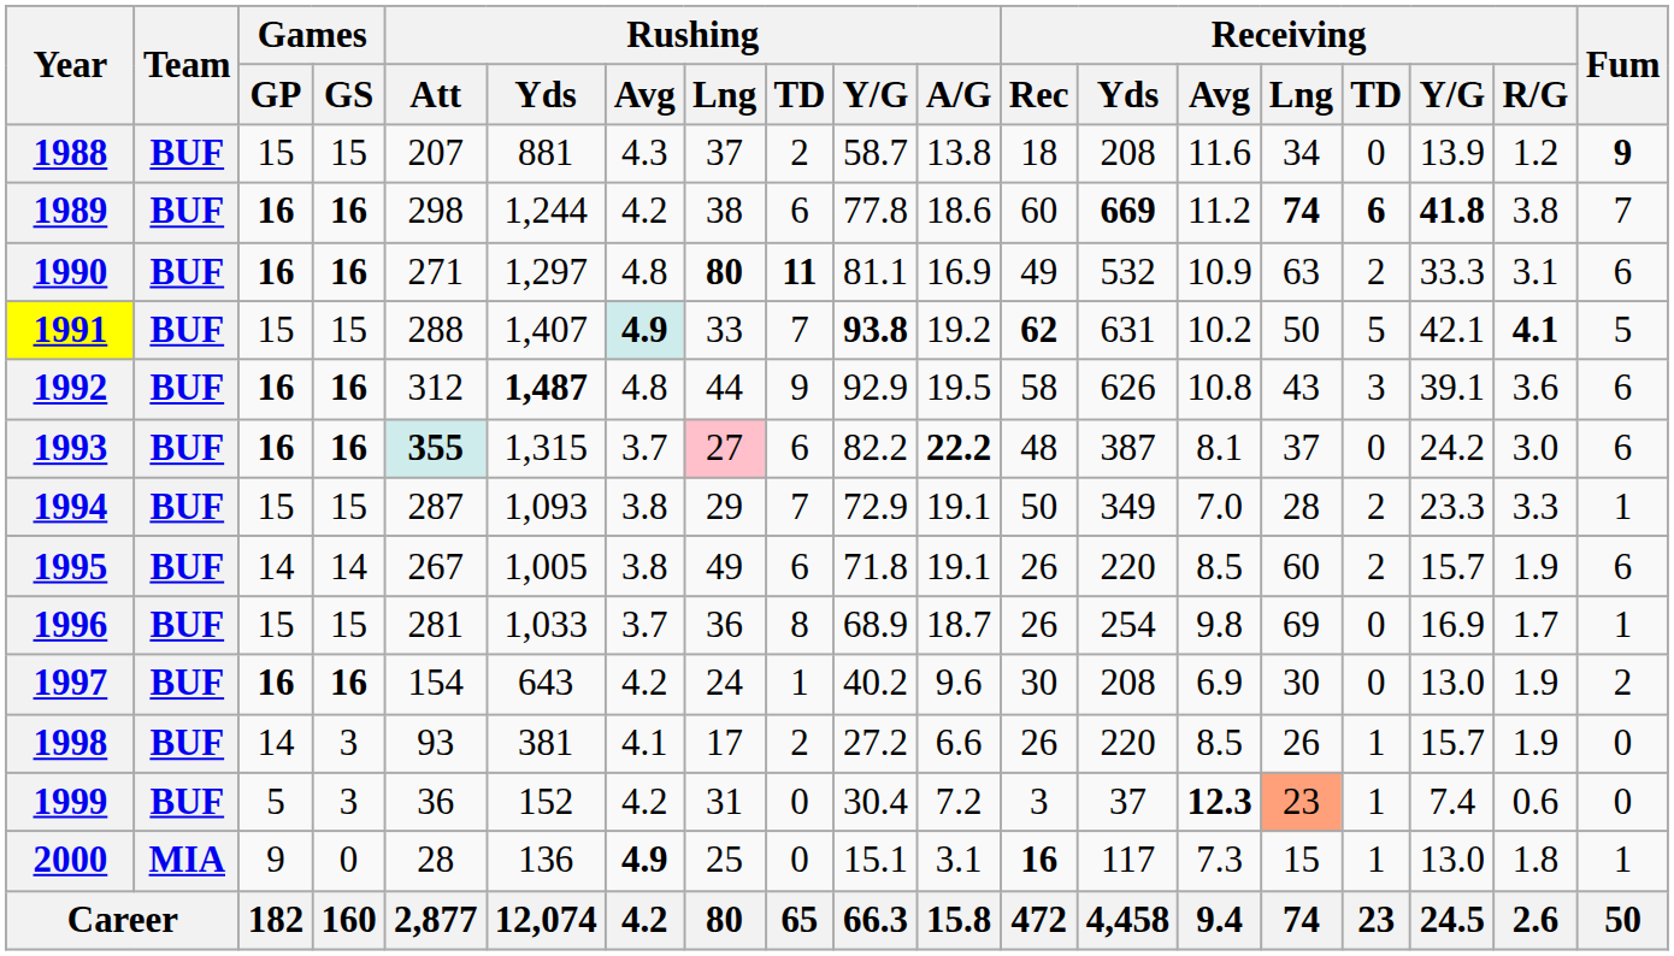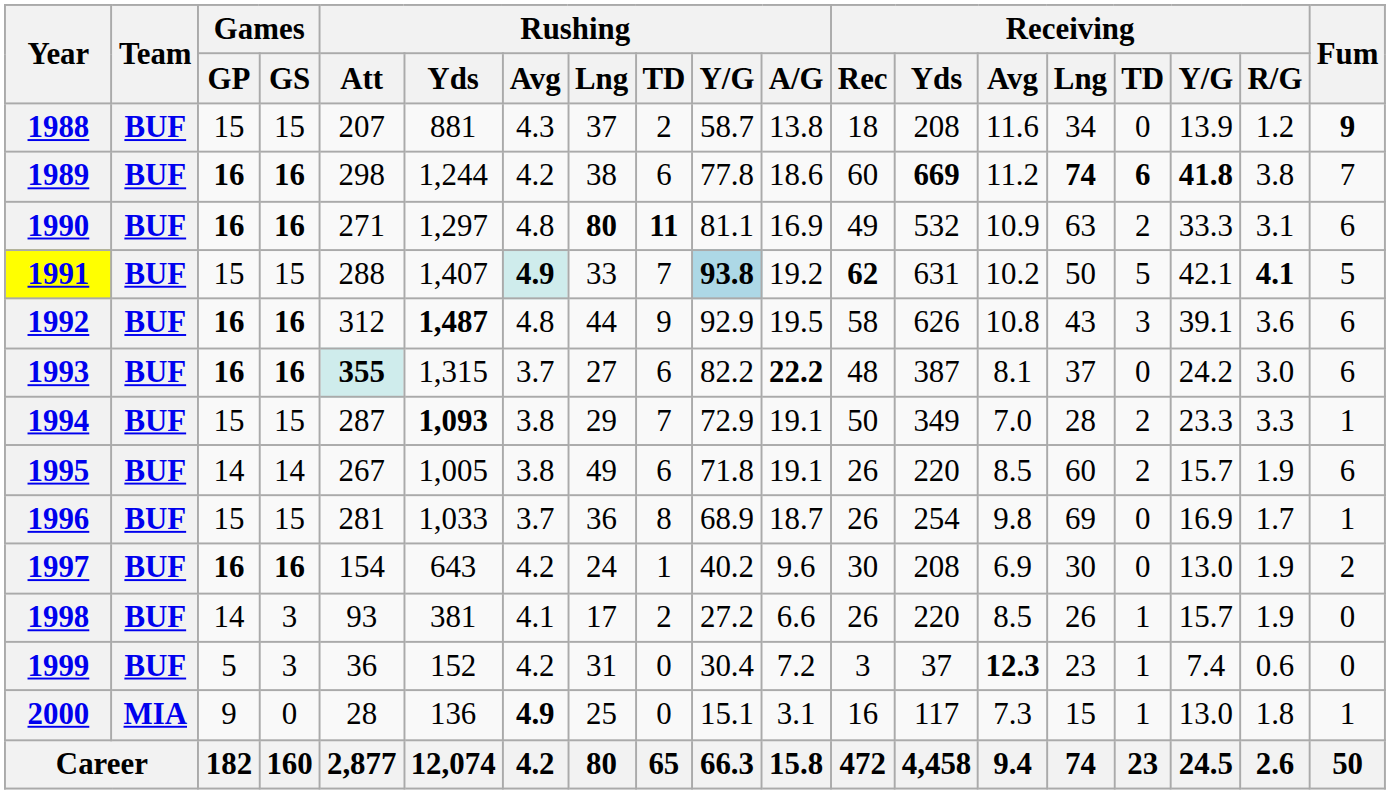1991 | Rushing / Y/G: no background -> lightblue background
1993 | Rushing / Lng: pink background -> no background
1994 | Rushing / Yds: normal -> bold
1999 | Receiving / Lng: lightsalmon background -> no background
2000 | Receiving / Rec: bold -> normal
